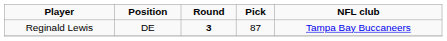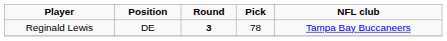Reginald Lewis | Pick: 87 -> 78
